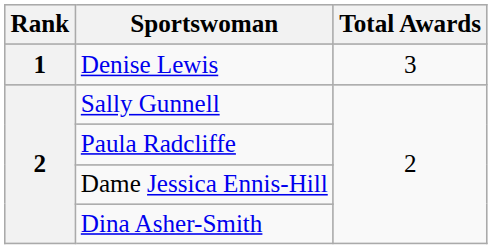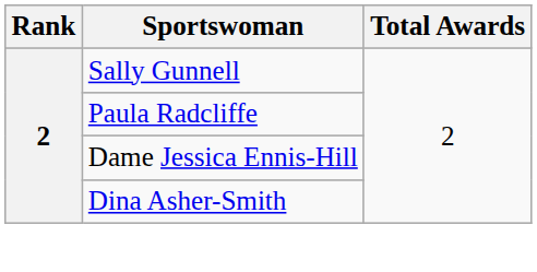- row: 1 | Denise Lewis | 3
